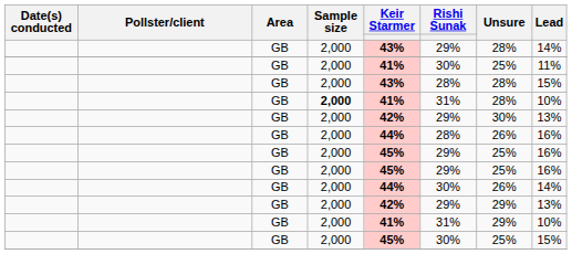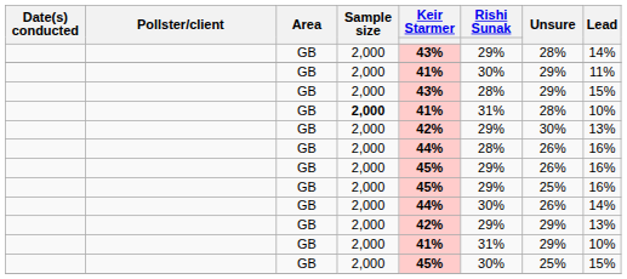row 4 | Unsure: 25% -> 29%
row 5 | Unsure: 28% -> 29%
row 9 | Unsure: 25% -> 26%
